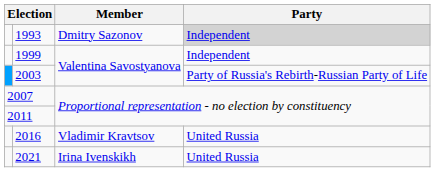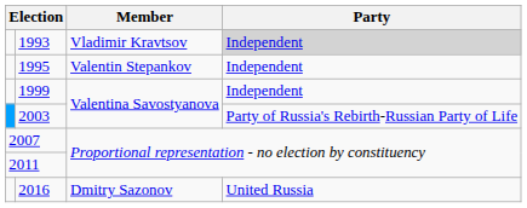1993 | Member: Dmitry Sazonov -> Vladimir Kravtsov
+ row: 1995 | Valentin Stepankov | Independent
2016 | Member: Vladimir Kravtsov -> Dmitry Sazonov
- row: 2021 | Irina Ivenskikh | United Russia
